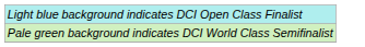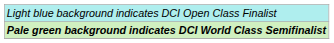row 2 | column 1: normal -> bold
